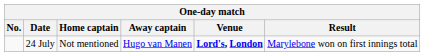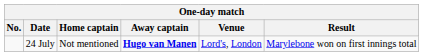24 July | Away captain: normal -> bold
24 July | Venue: bold -> normal
